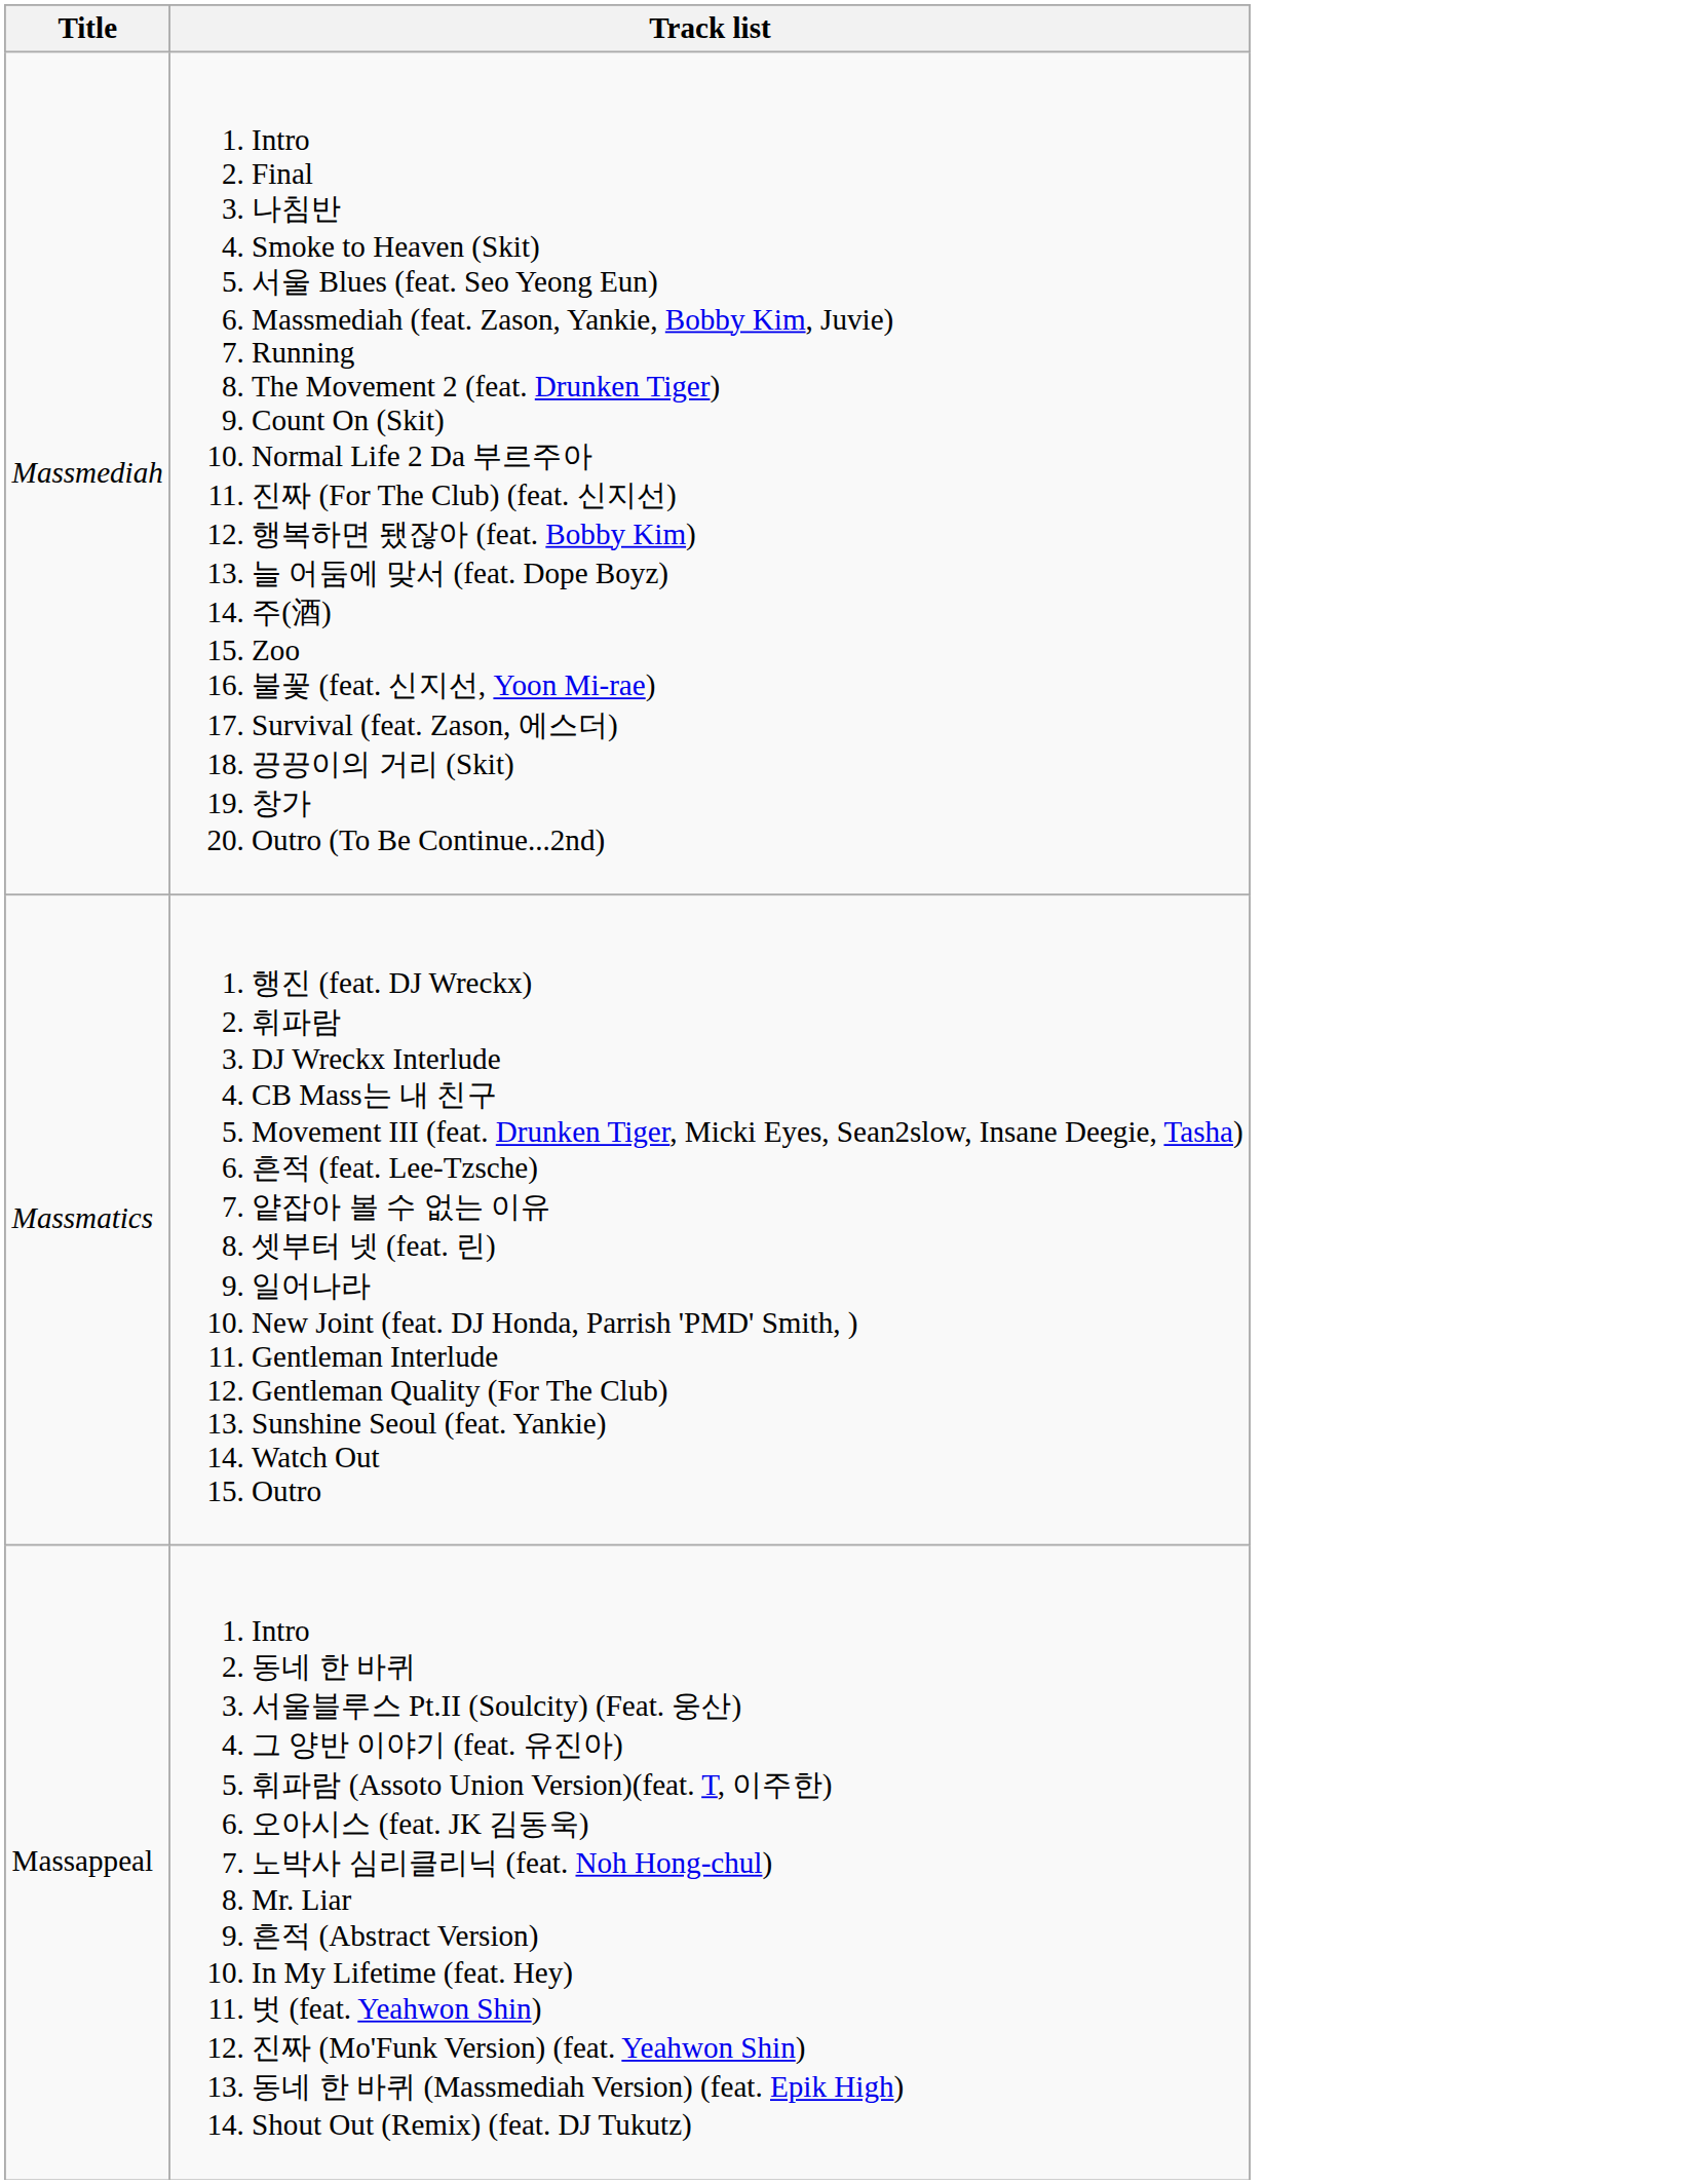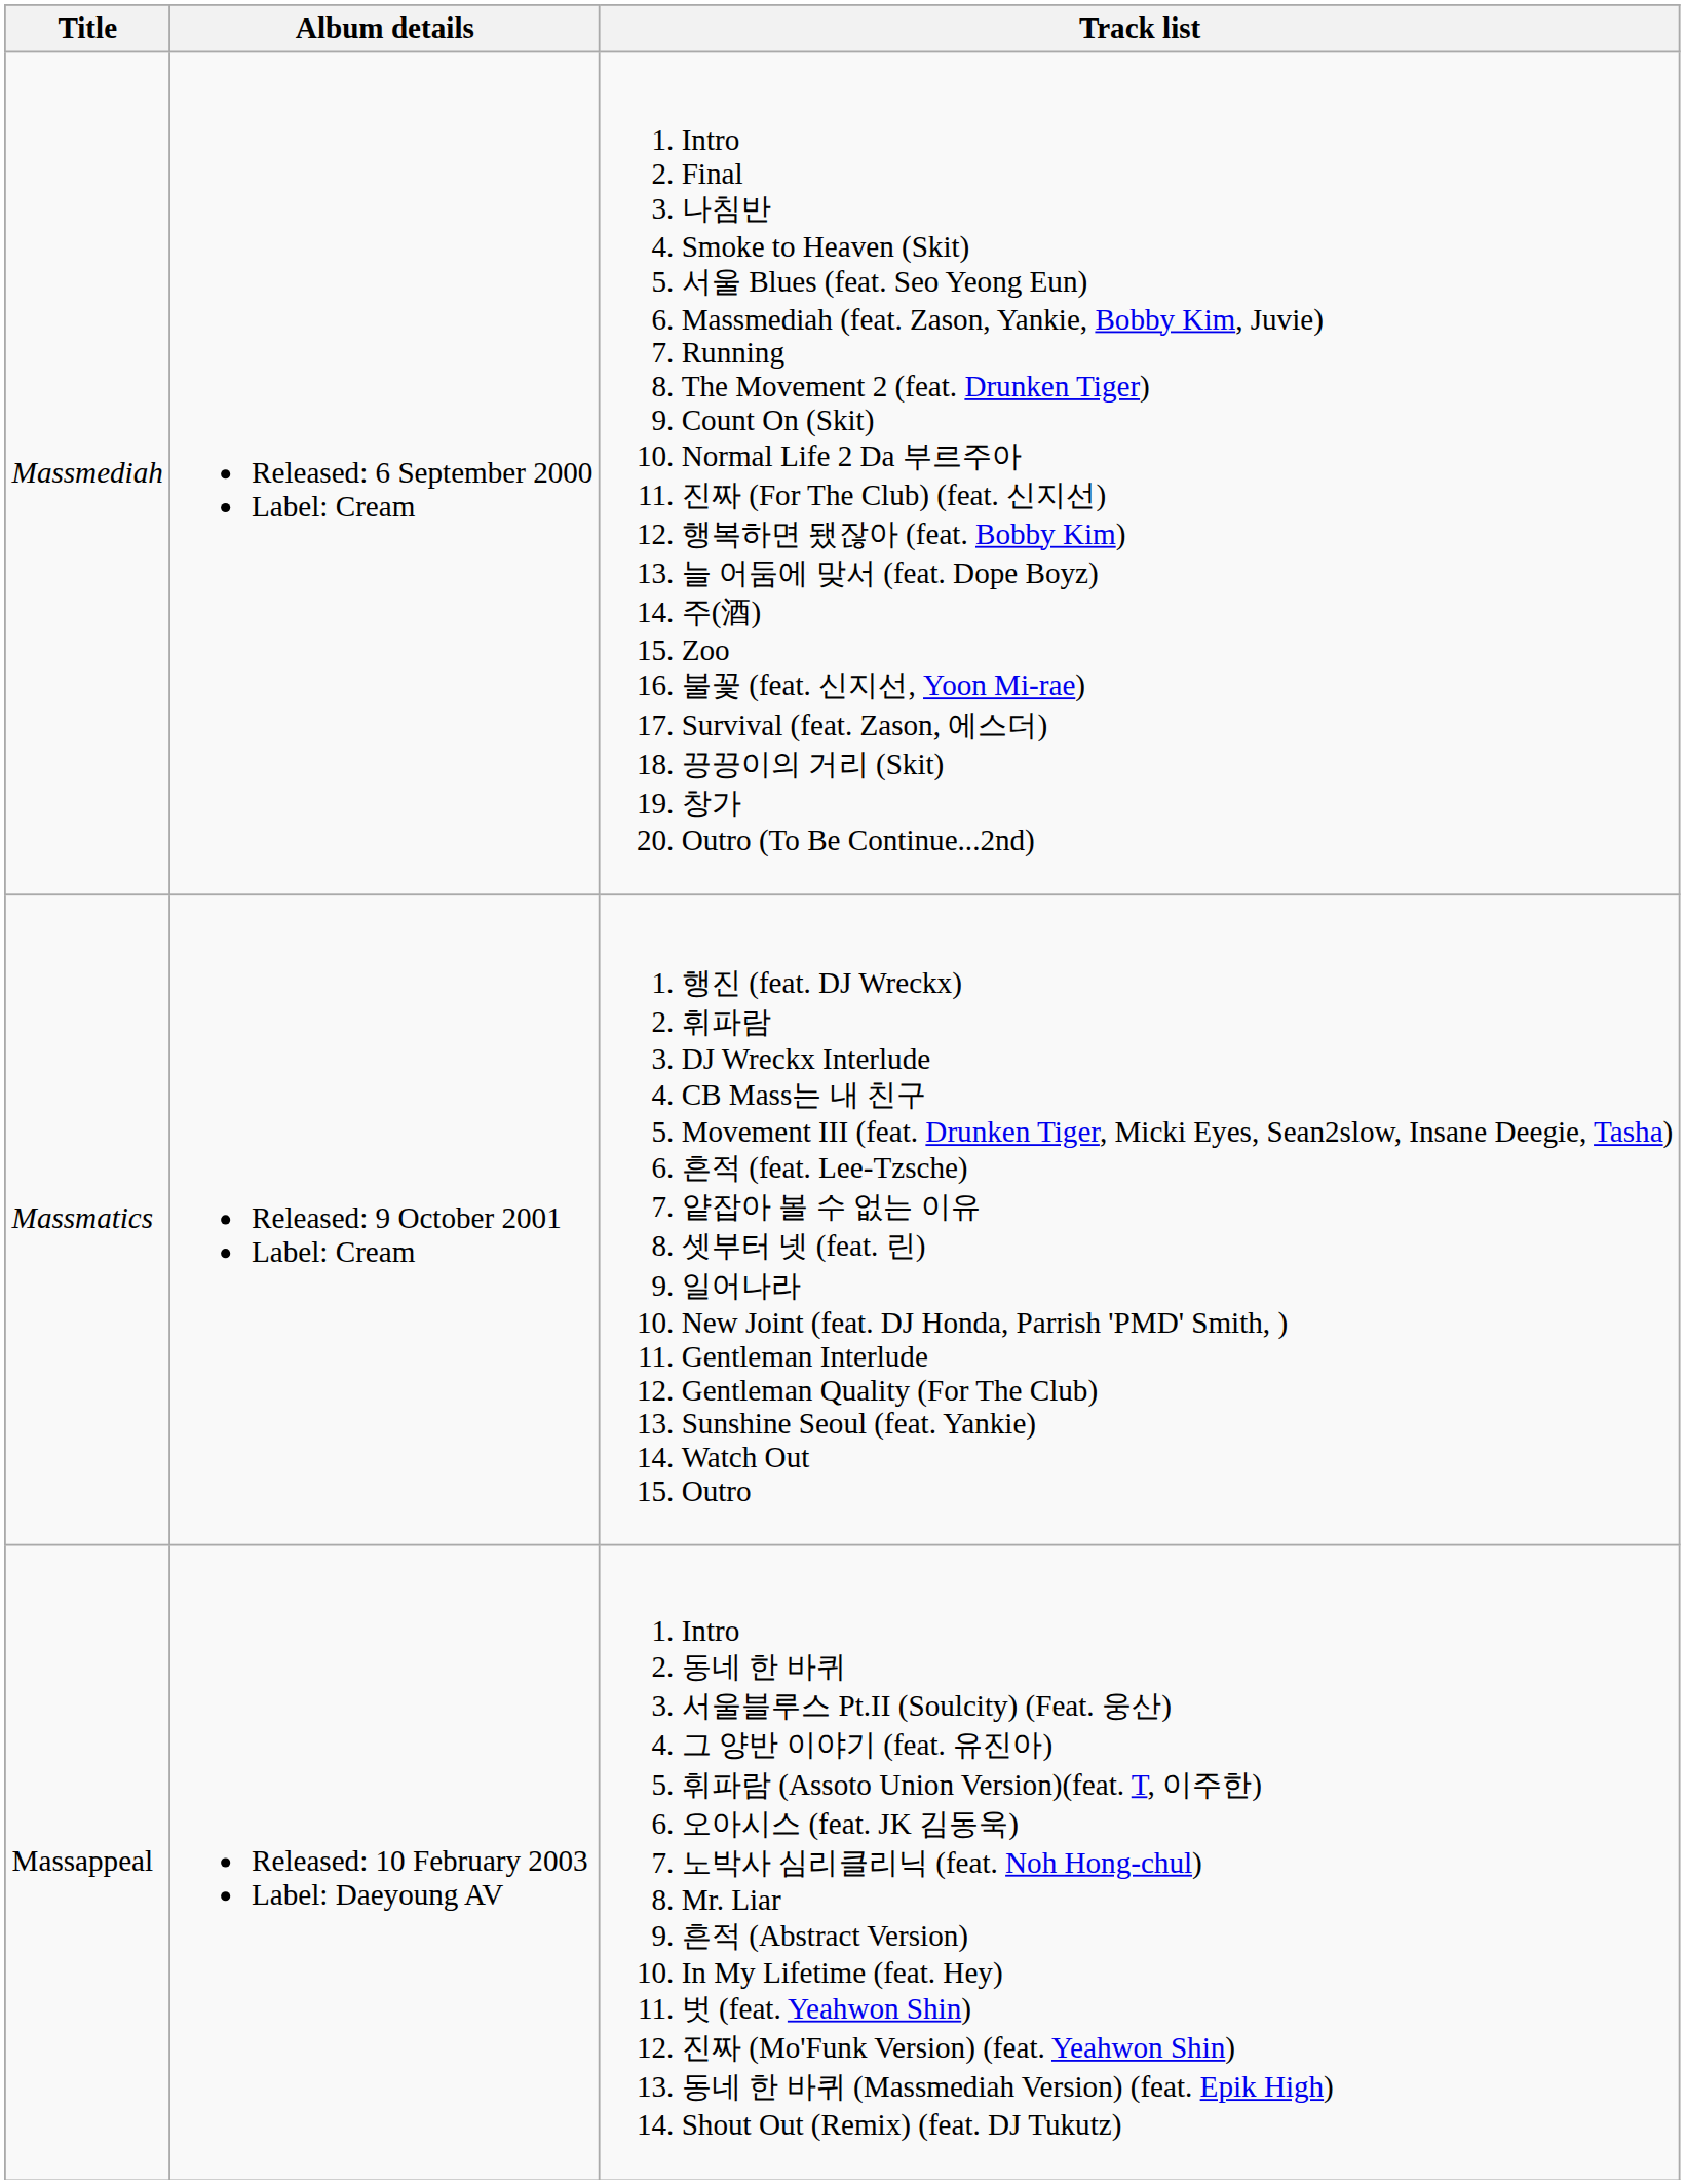+ column: Album details | Released: 6 September 2000 Label: Cream | Released: 9 October 2001 Label: Cream | Released: 10 February 2003 Label: Daeyoung AV
